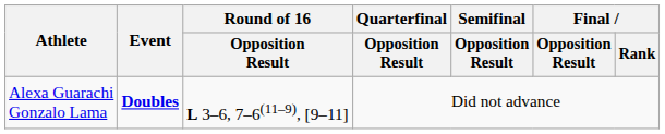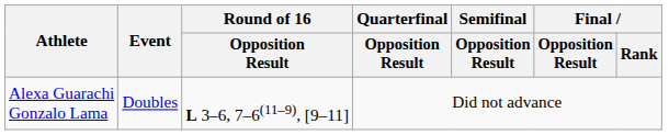Alexa Guarachi Gonzalo Lama | Event: bold -> normal
